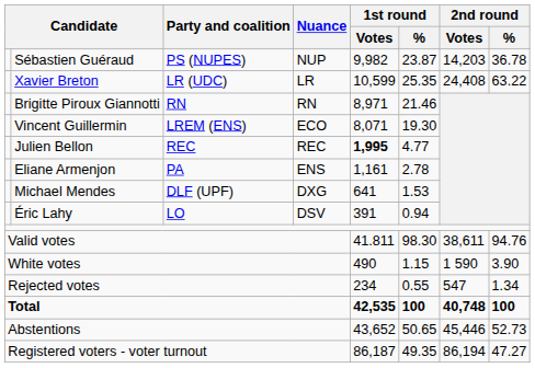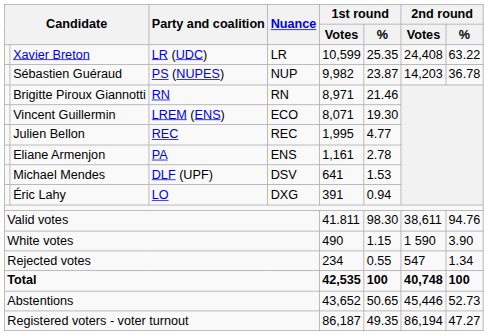rows swapped: Xavier Breton <-> Sébastien Guéraud
Julien Bellon | 1st round / Votes: bold -> normal
Michael Mendes | Nuance: DXG -> DSV
Éric Lahy | Nuance: DSV -> DXG
